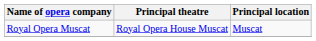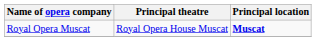Royal Opera Muscat | Principal location: normal -> bold
